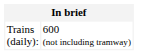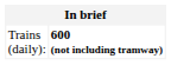Trains (daily): | column 2: normal -> bold
